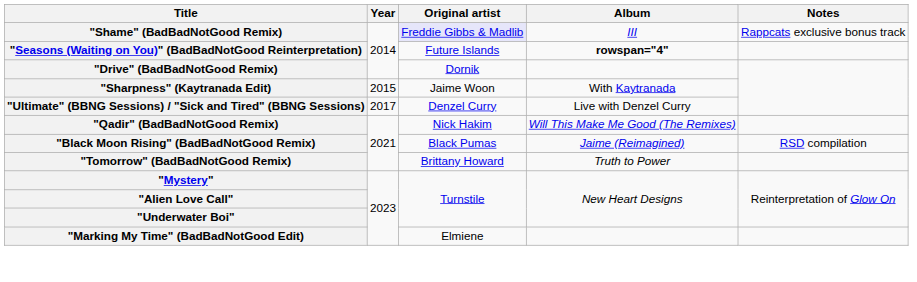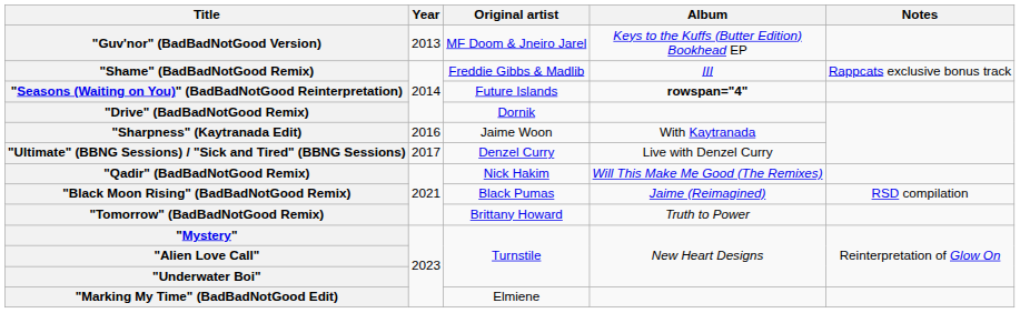+ row: "Guv'nor" (BadBadNotGood Version) | 2013 | MF Doom & Jneiro Jarel | Keys to the Kuffs (Butter Edition) Bookhead EP
"Shame" (BadBadNotGood Remix) | Original artist: lavender background -> no background
"Sharpness" (Kaytranada Edit) | Year: 2015 -> 2016
